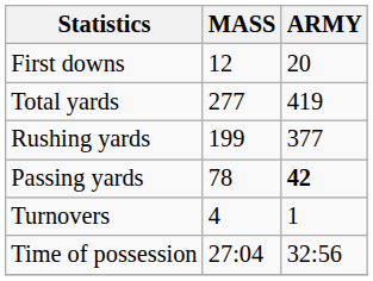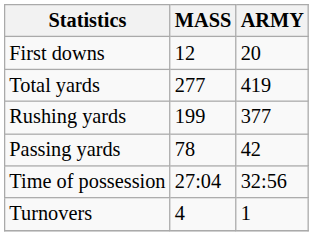Passing yards | ARMY: bold -> normal
rows swapped: Turnovers <-> Time of possession
